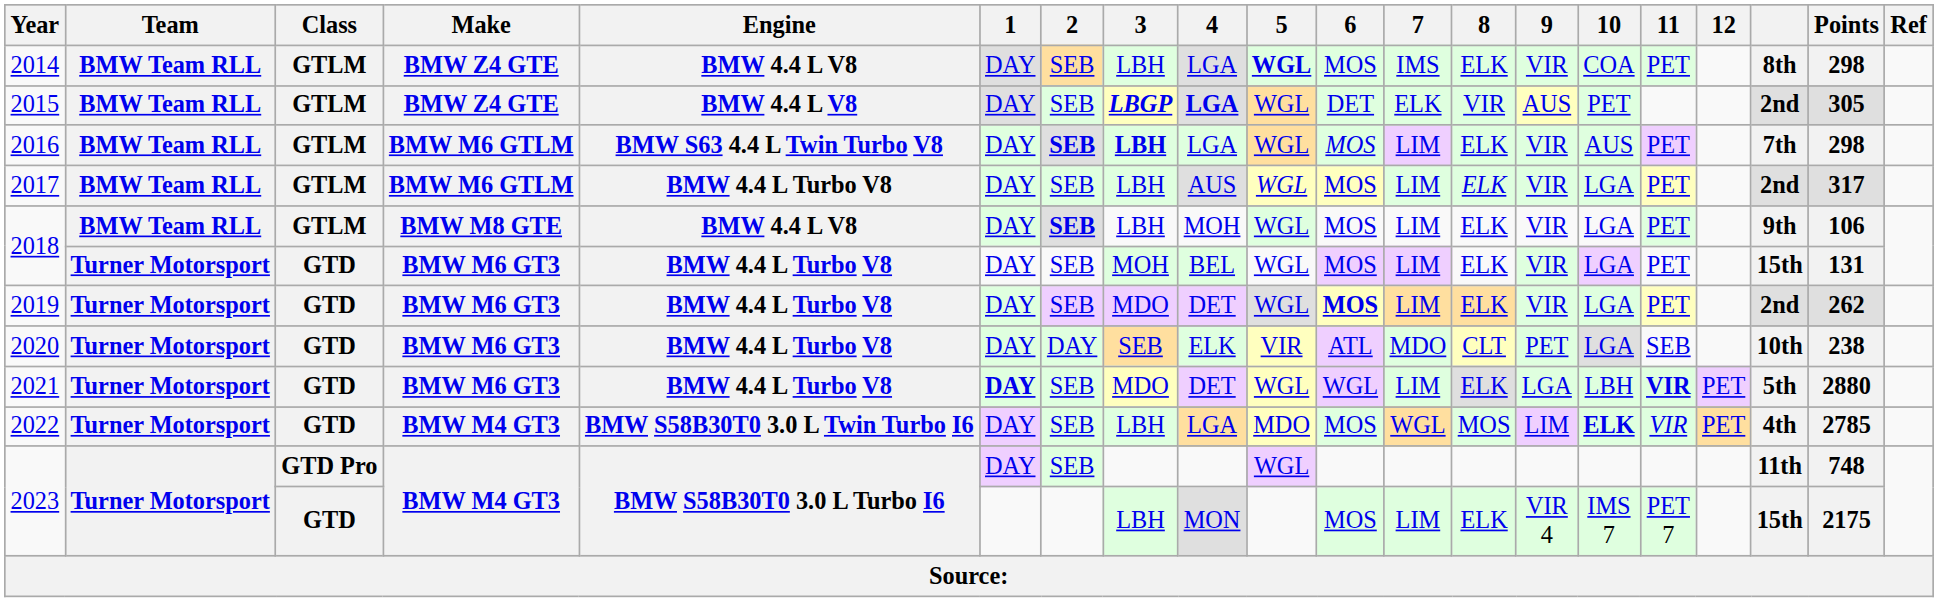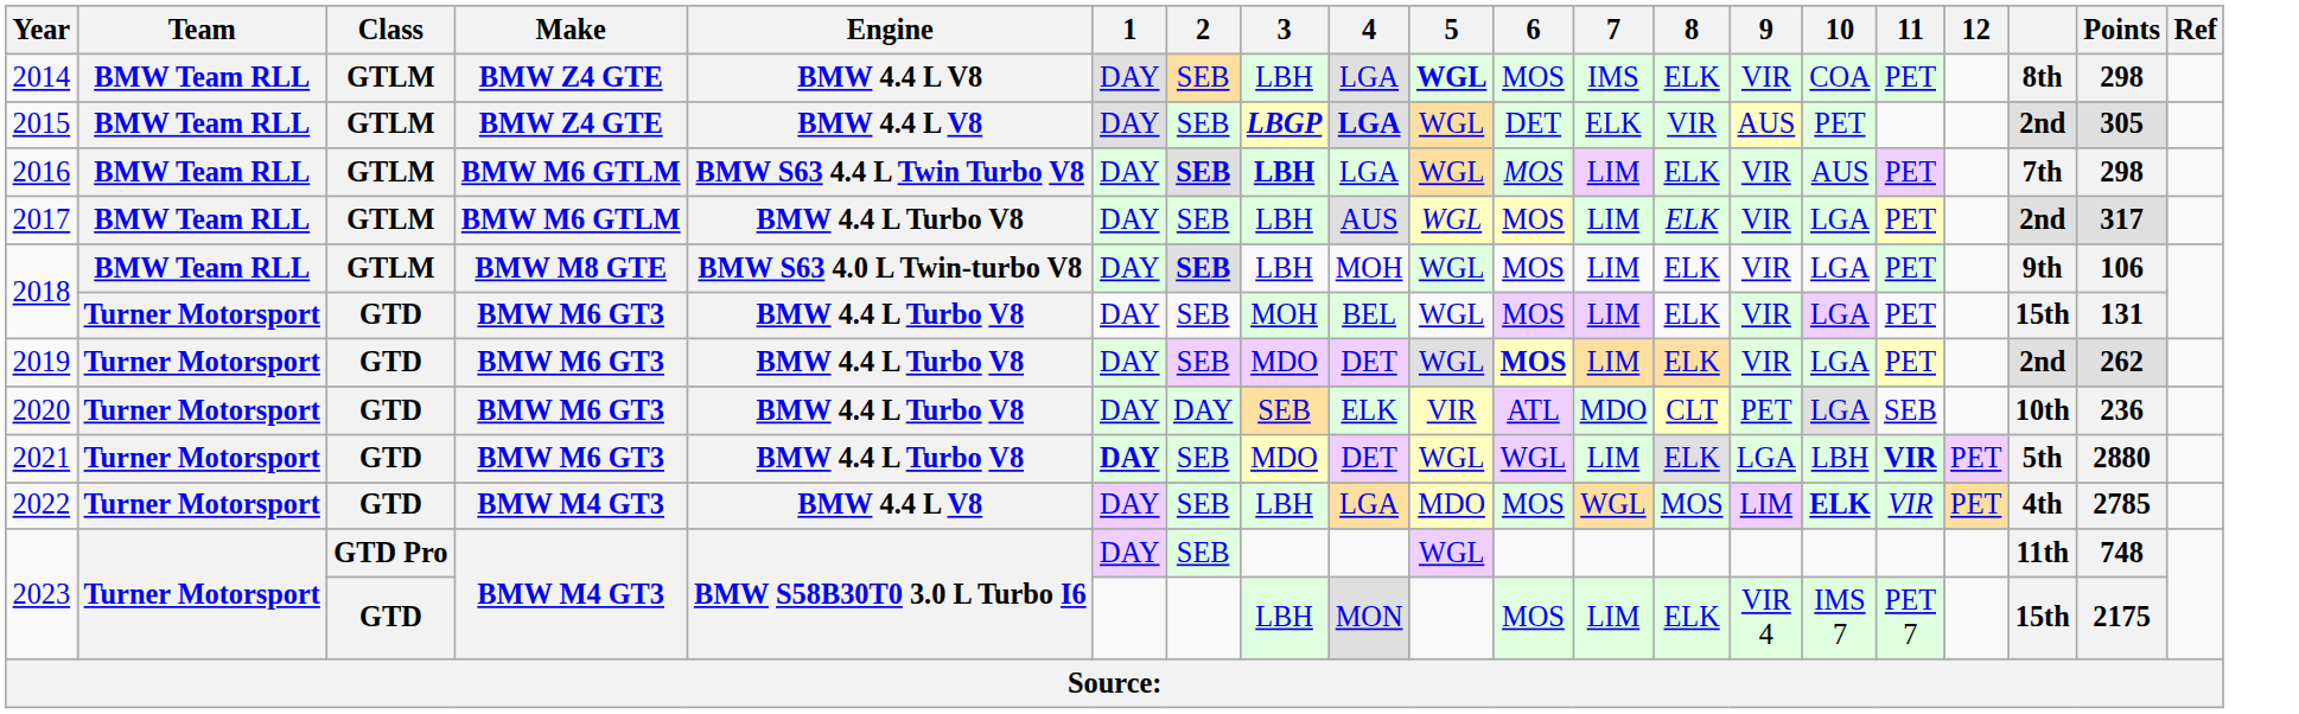2018 / GTLM | Engine: BMW 4.4 L V8 -> BMW S63 4.0 L Twin-turbo V8
2020 | Points: 238 -> 236
2022 | Engine: BMW S58B30T0 3.0 L Twin Turbo I6 -> BMW 4.4 L V8
